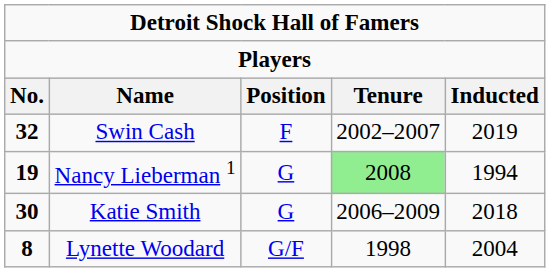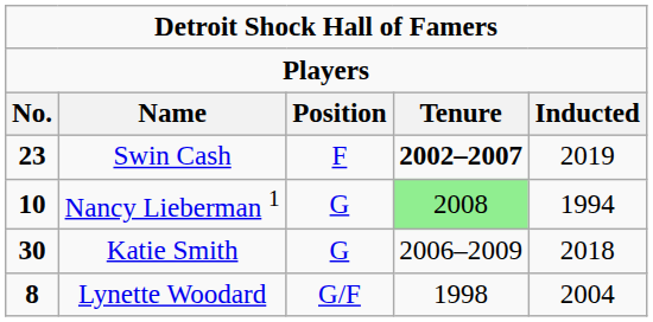Swin Cash | column 1: 32 -> 23
Swin Cash | column 4: normal -> bold
Nancy Lieberman 1 | column 1: 19 -> 10
